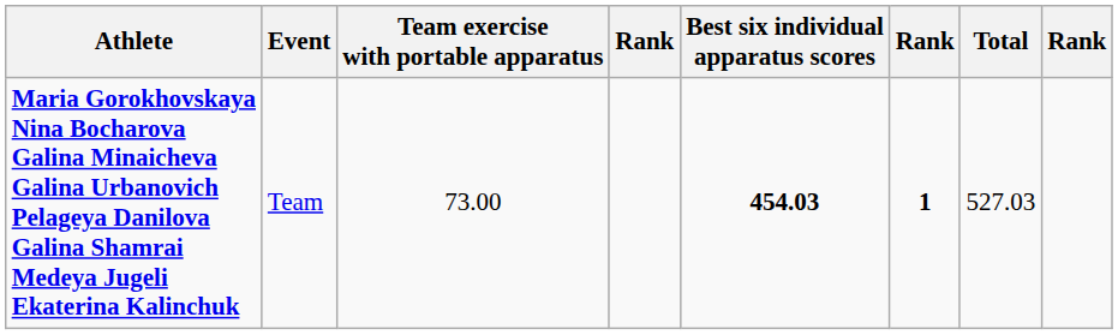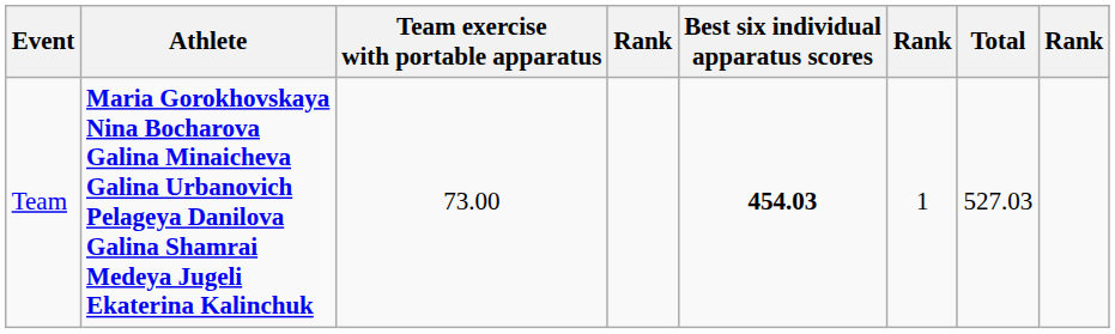columns swapped: Athlete <-> Event
row 2 | column 6: bold -> normal
